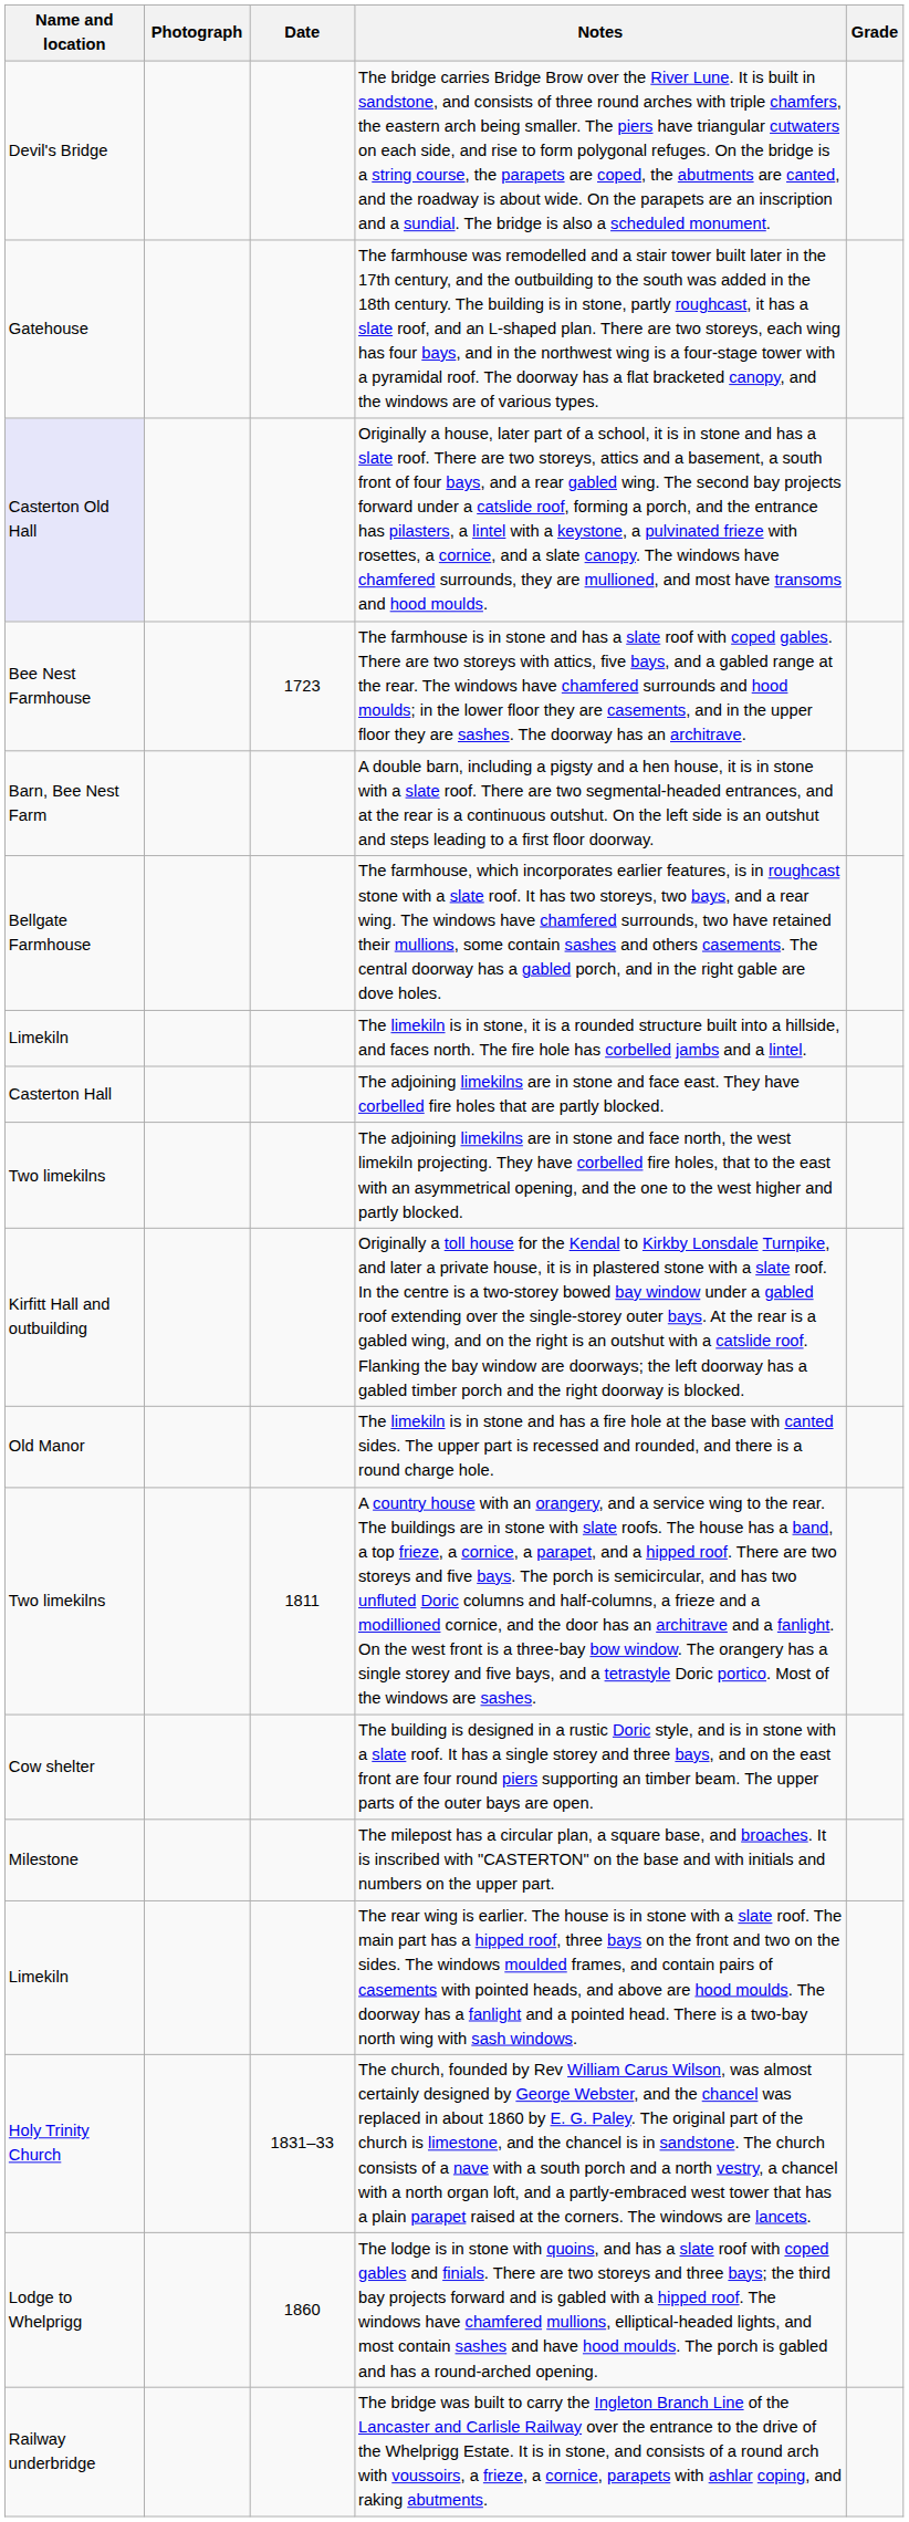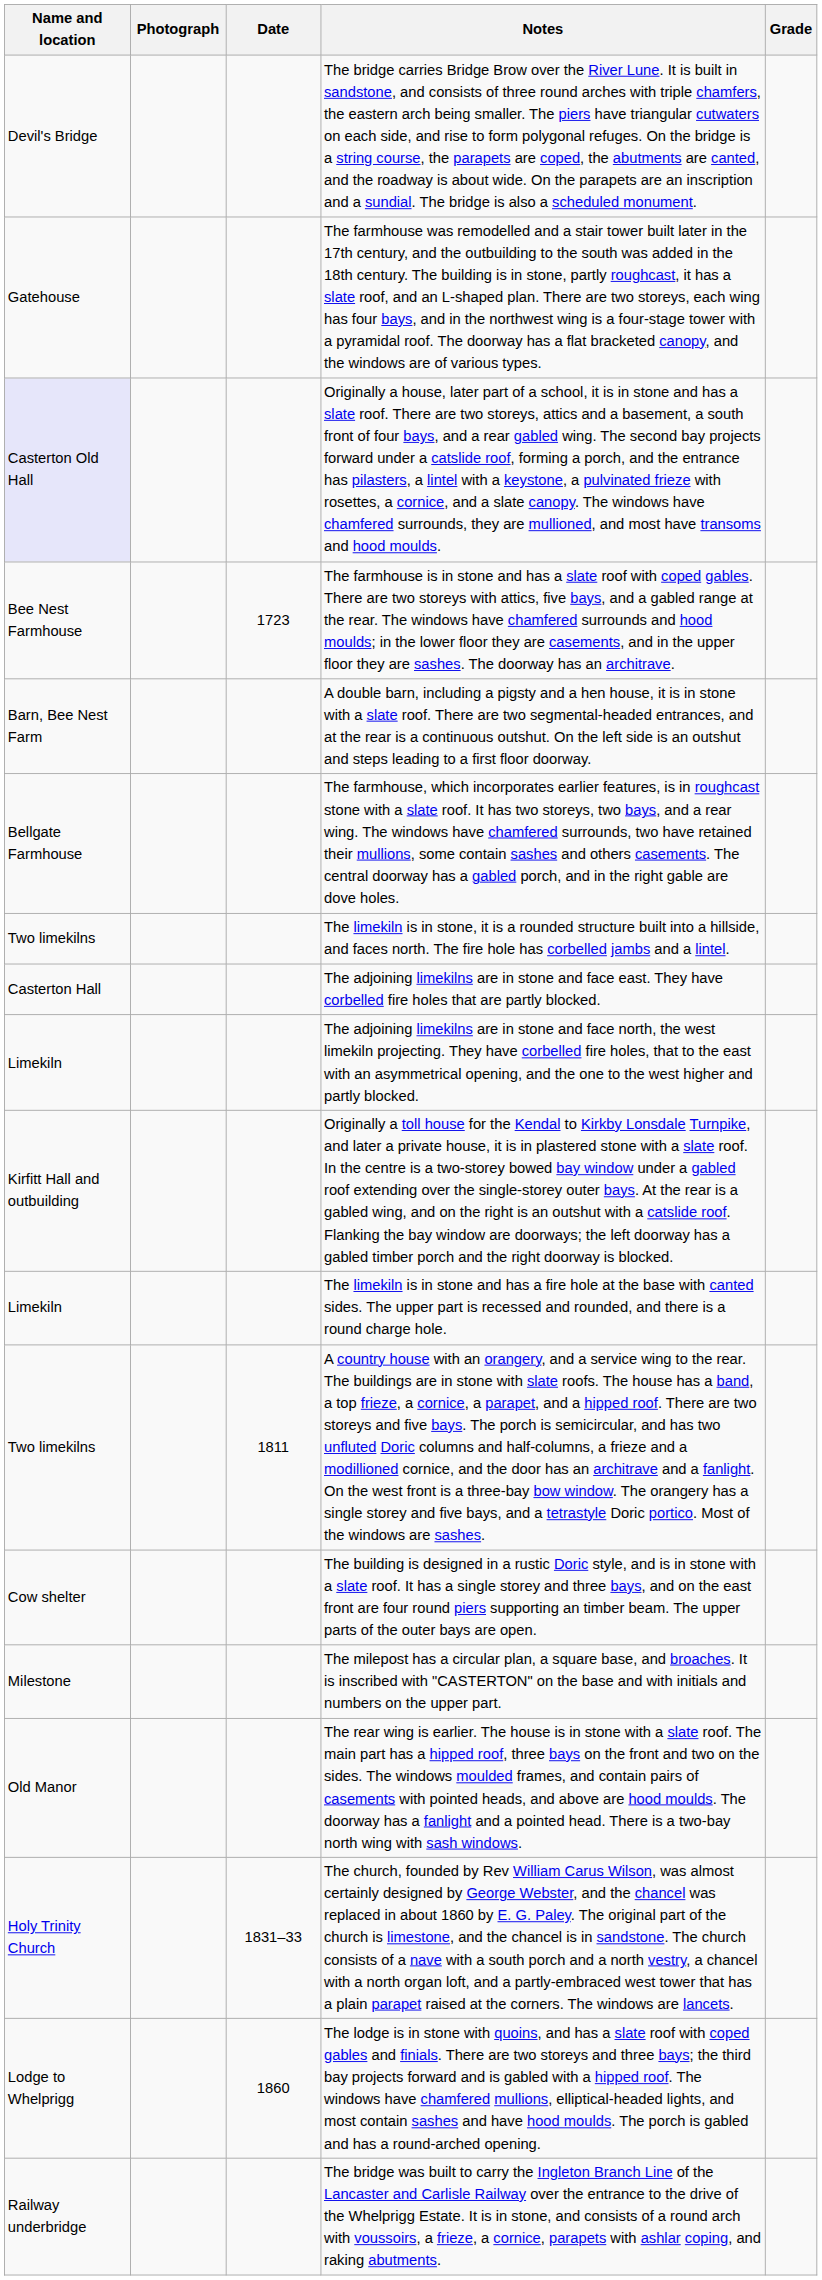row 8 | Name and location: Limekiln -> Two limekilns
row 10 | Name and location: Two limekilns -> Limekiln
row 12 | Name and location: Old Manor -> Limekiln
row 16 | Name and location: Limekiln -> Old Manor
